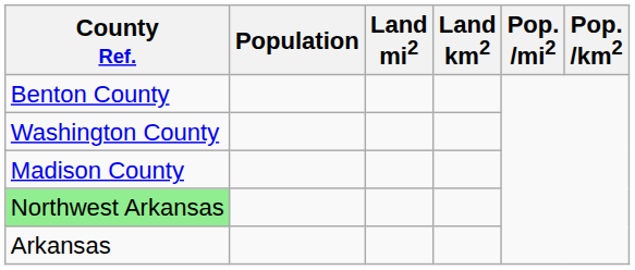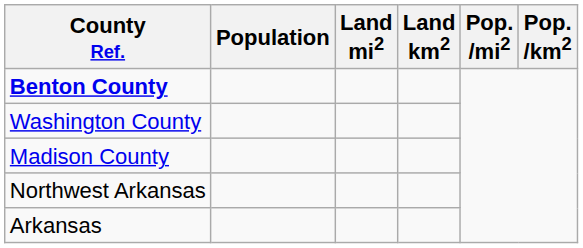Benton County | County Ref.: normal -> bold
Northwest Arkansas | County Ref.: lightgreen background -> no background
